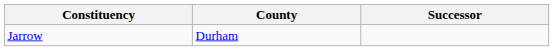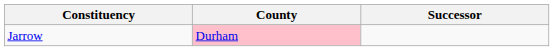Jarrow | County: no background -> pink background
